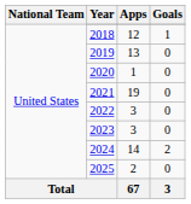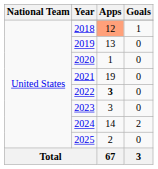2018 | Apps: no background -> lightsalmon background
2022 | Apps: normal -> bold
